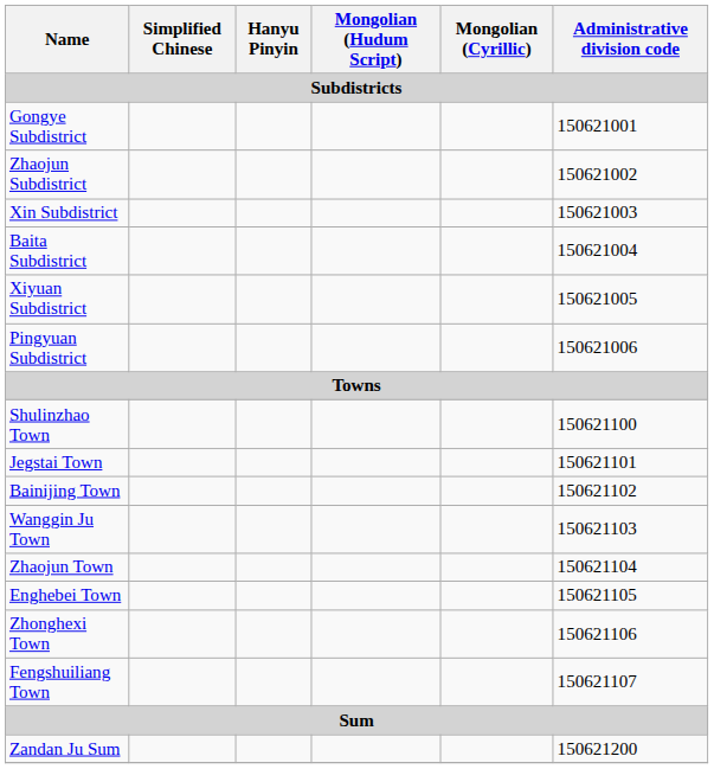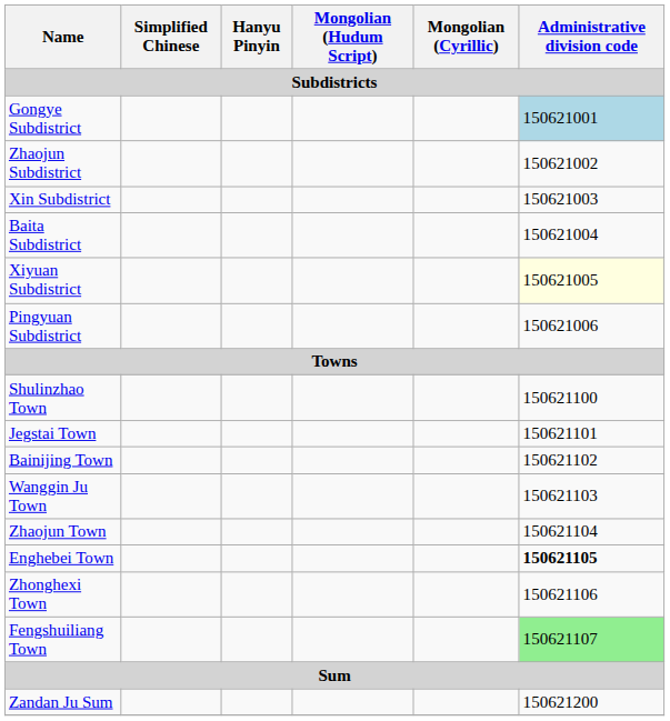Gongye Subdistrict | Administrative division code: no background -> lightblue background
Xiyuan Subdistrict | Administrative division code: no background -> lightyellow background
Enghebei Town | Administrative division code: normal -> bold
Fengshuiliang Town | Administrative division code: no background -> lightgreen background
